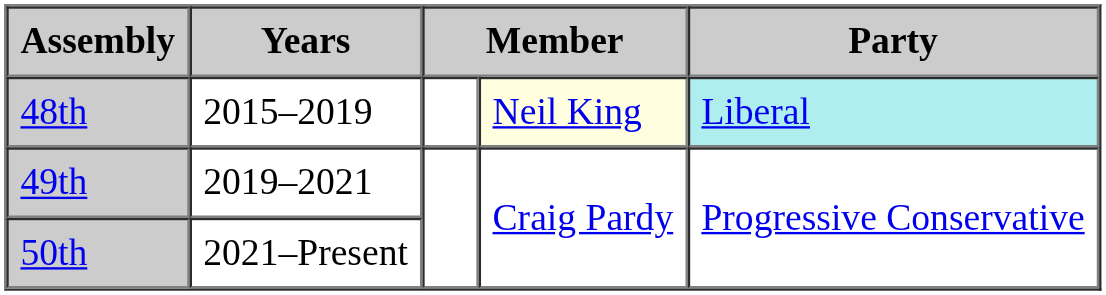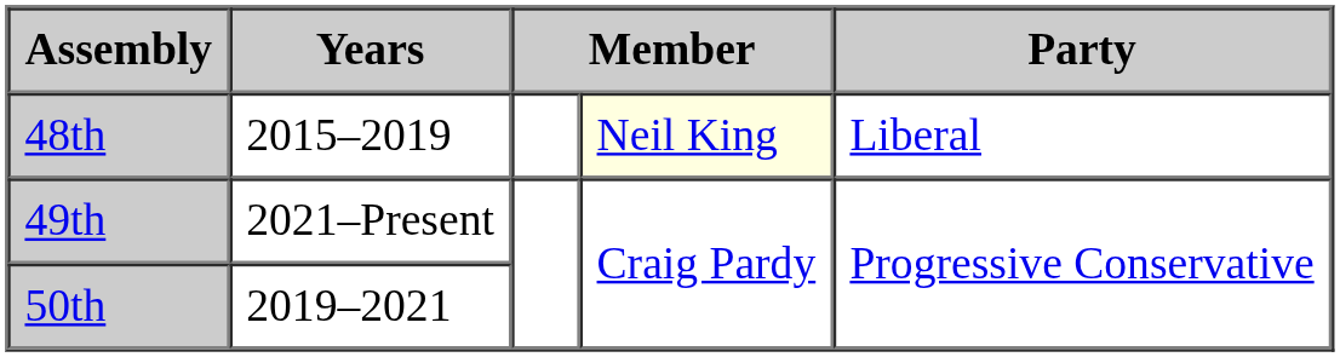48th | Party: paleturquoise background -> no background
49th | Years: 2019–2021 -> 2021–Present
50th | Years: 2021–Present -> 2019–2021
